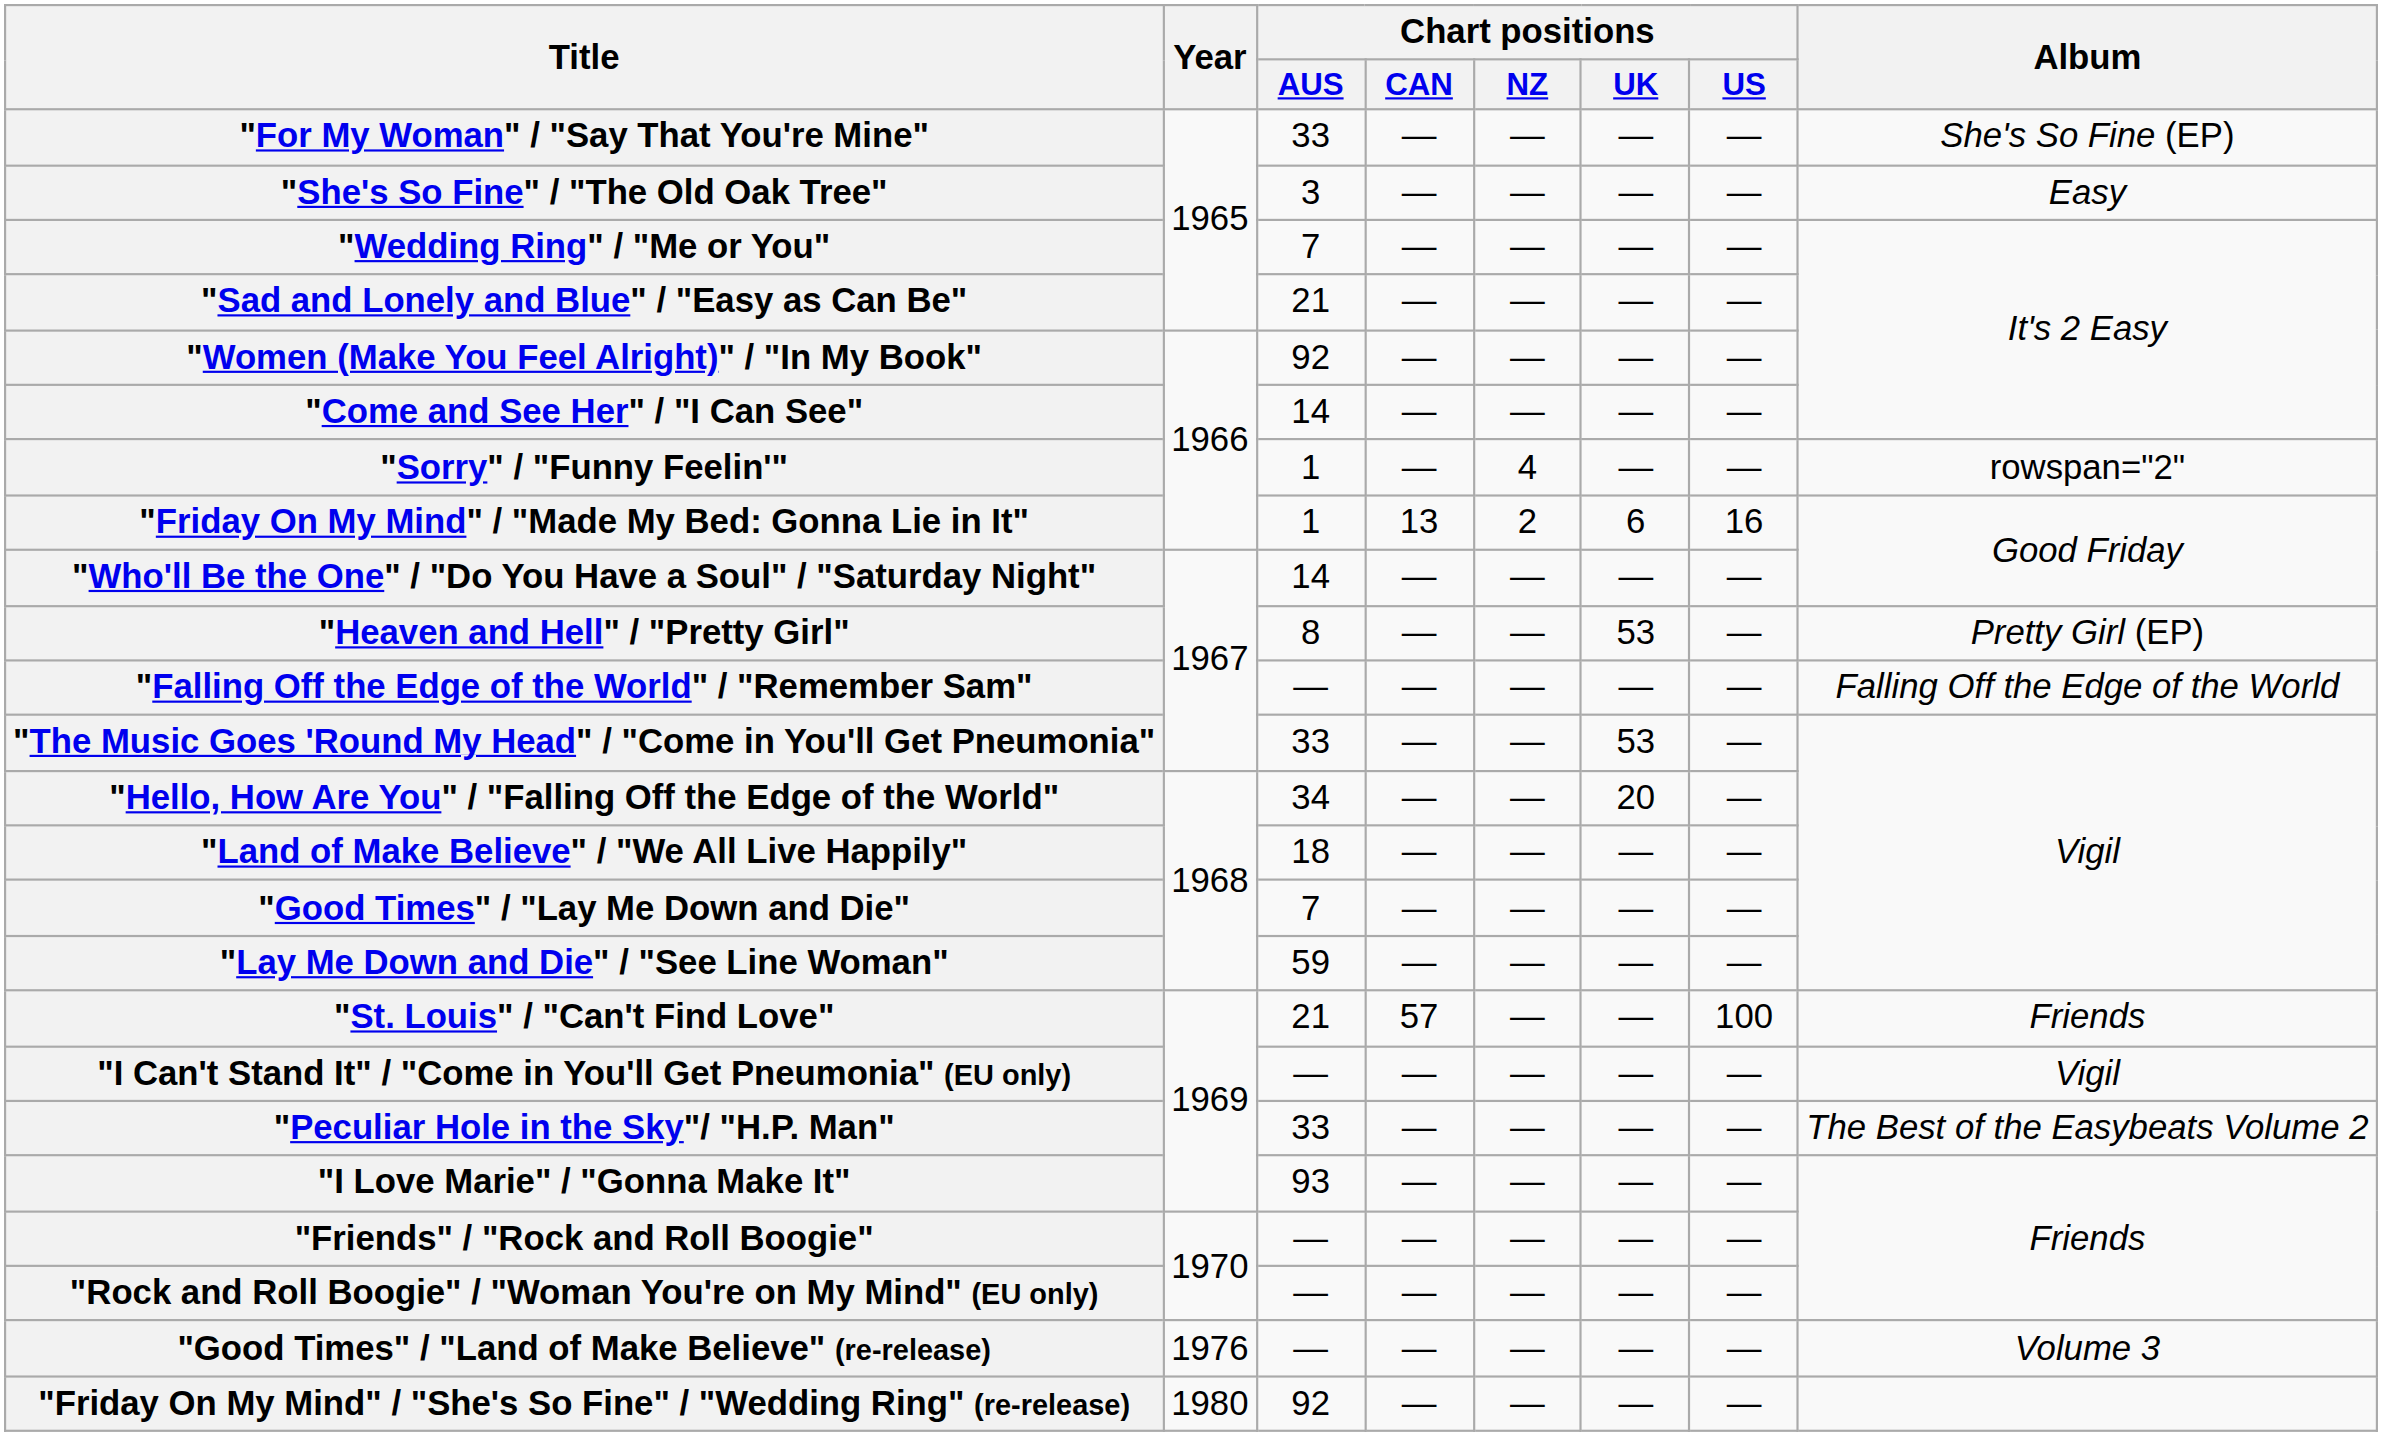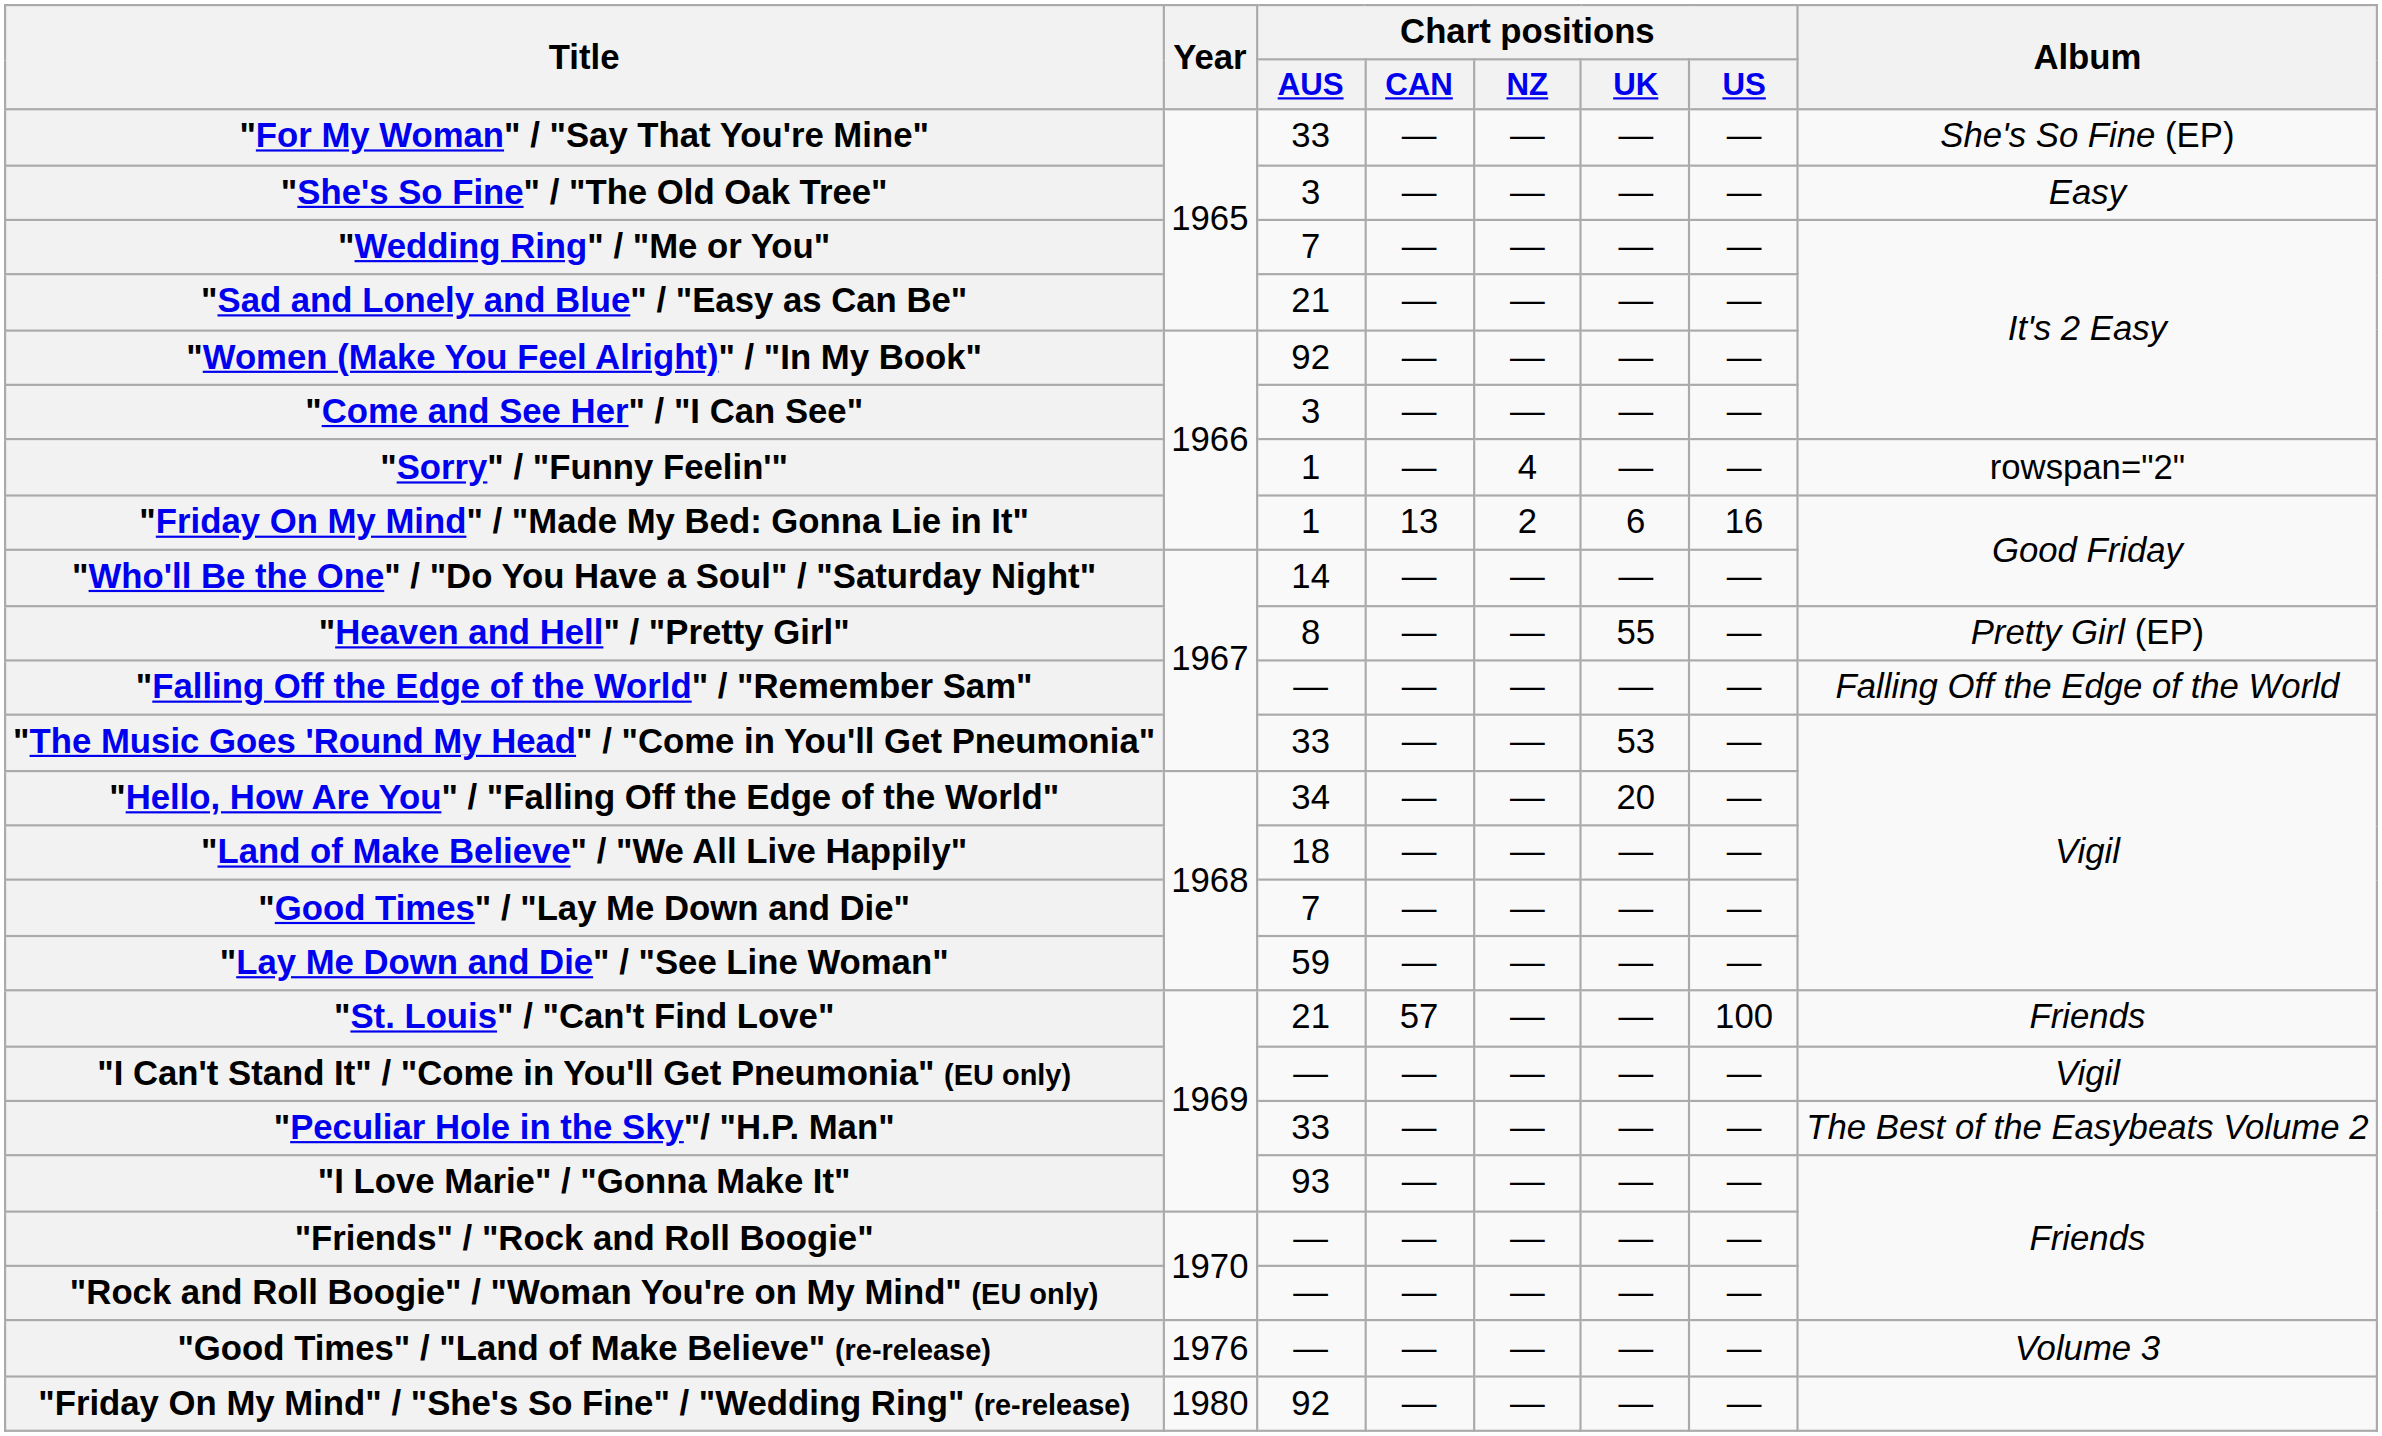"Come and See Her" / "I Can See" | Chart positions / AUS: 14 -> 3
"Heaven and Hell" / "Pretty Girl" | Chart positions / UK: 53 -> 55
